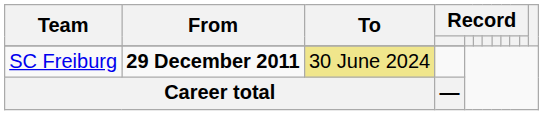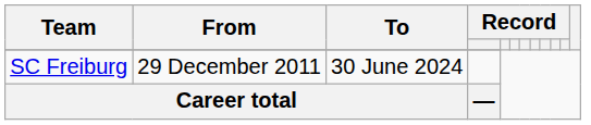SC Freiburg | From: bold -> normal
SC Freiburg | To: khaki background -> no background
